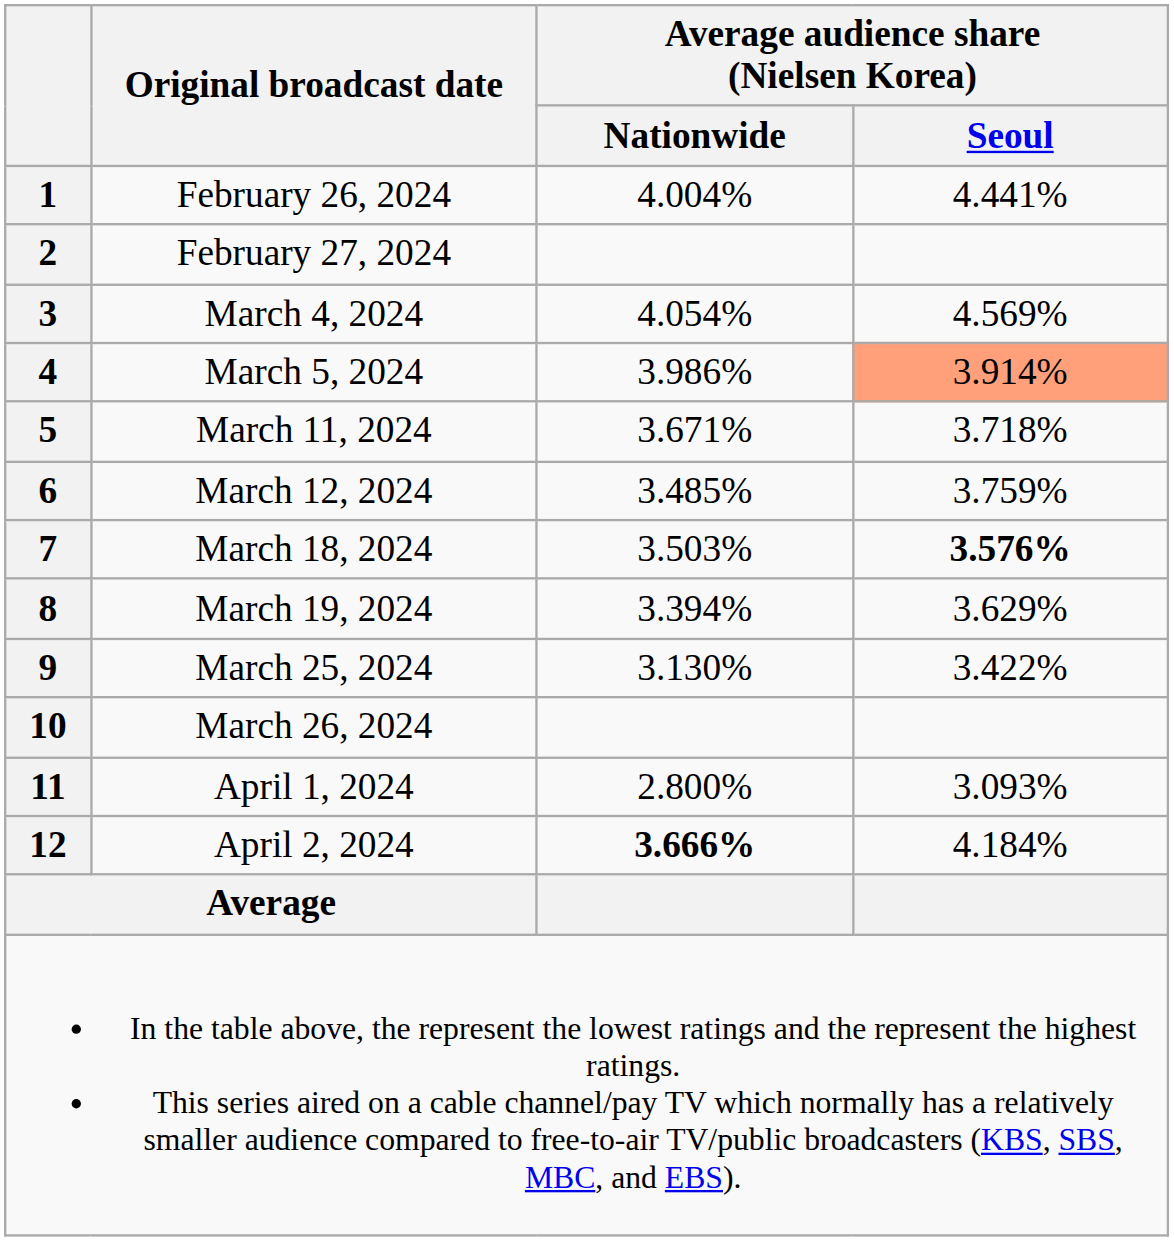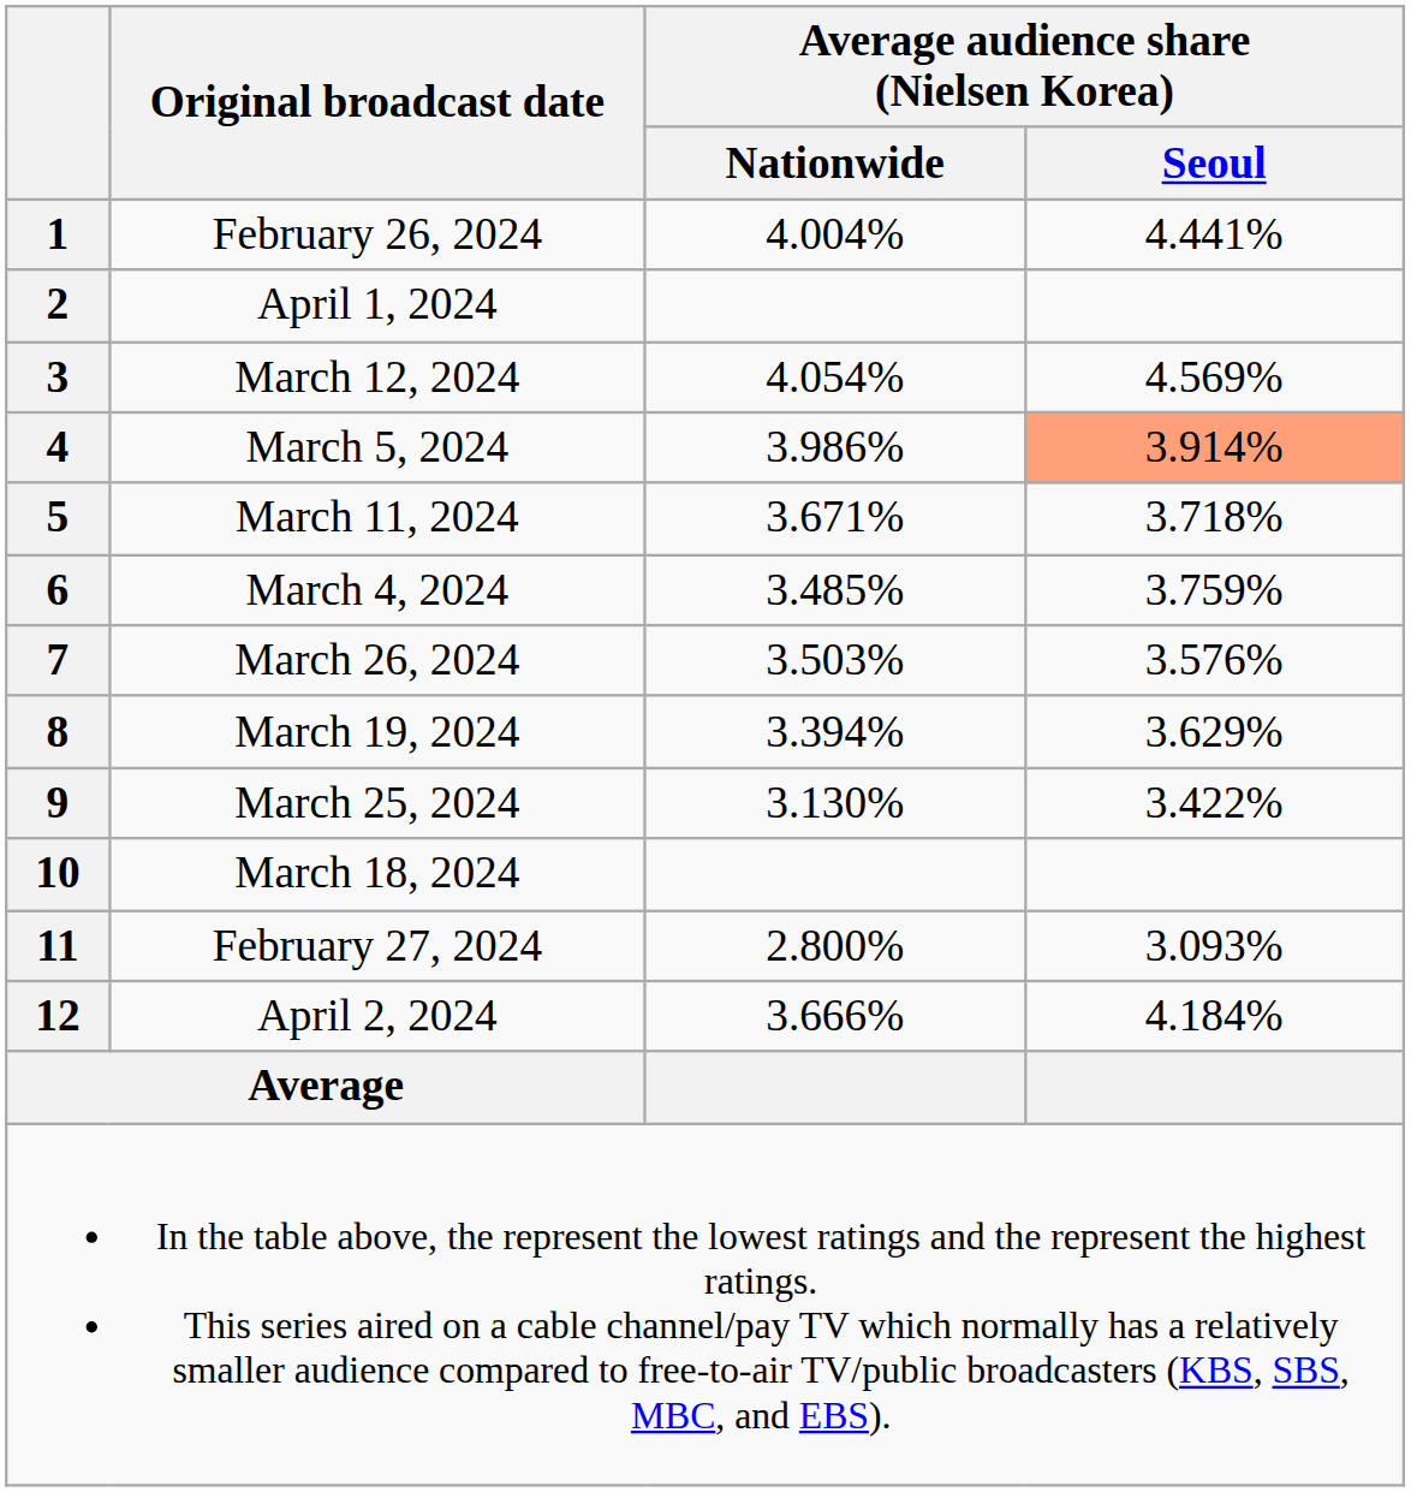2 | Original broadcast date: February 27, 2024 -> April 1, 2024
3 | Original broadcast date: March 4, 2024 -> March 12, 2024
6 | Original broadcast date: March 12, 2024 -> March 4, 2024
7 | Original broadcast date: March 18, 2024 -> March 26, 2024
7 | Average audience share (Nielsen Korea) / Seoul: bold -> normal
10 | Original broadcast date: March 26, 2024 -> March 18, 2024
11 | Original broadcast date: April 1, 2024 -> February 27, 2024
12 | Average audience share (Nielsen Korea) / Nationwide: bold -> normal
